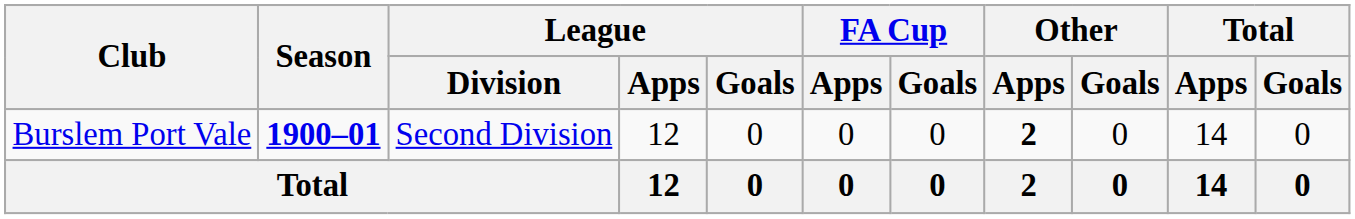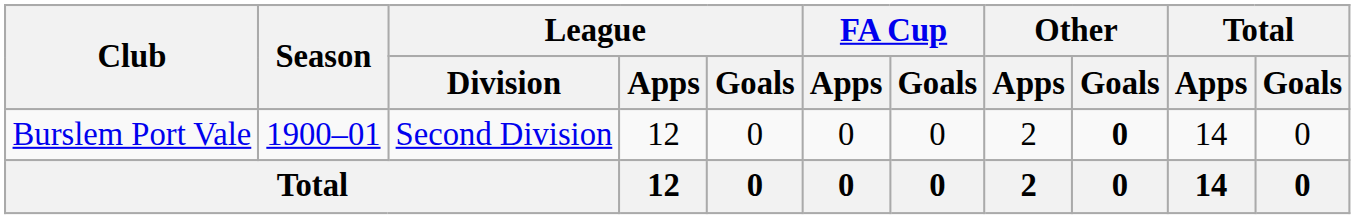Burslem Port Vale | Season: bold -> normal
Burslem Port Vale | Other / Apps: bold -> normal
Burslem Port Vale | Other / Goals: normal -> bold
